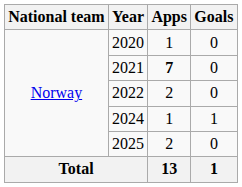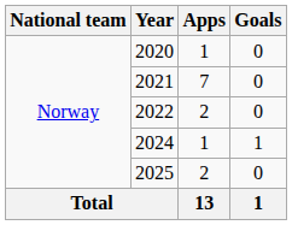2021 | Apps: bold -> normal
